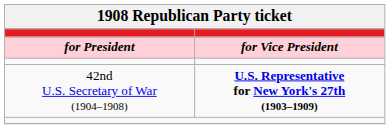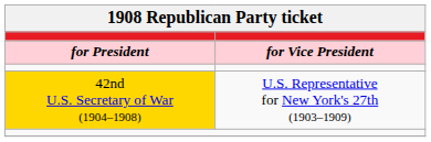42nd U.S. Secretary of War (1904–1908) | column 1: no background -> gold background
42nd U.S. Secretary of War (1904–1908) | column 2: bold -> normal
